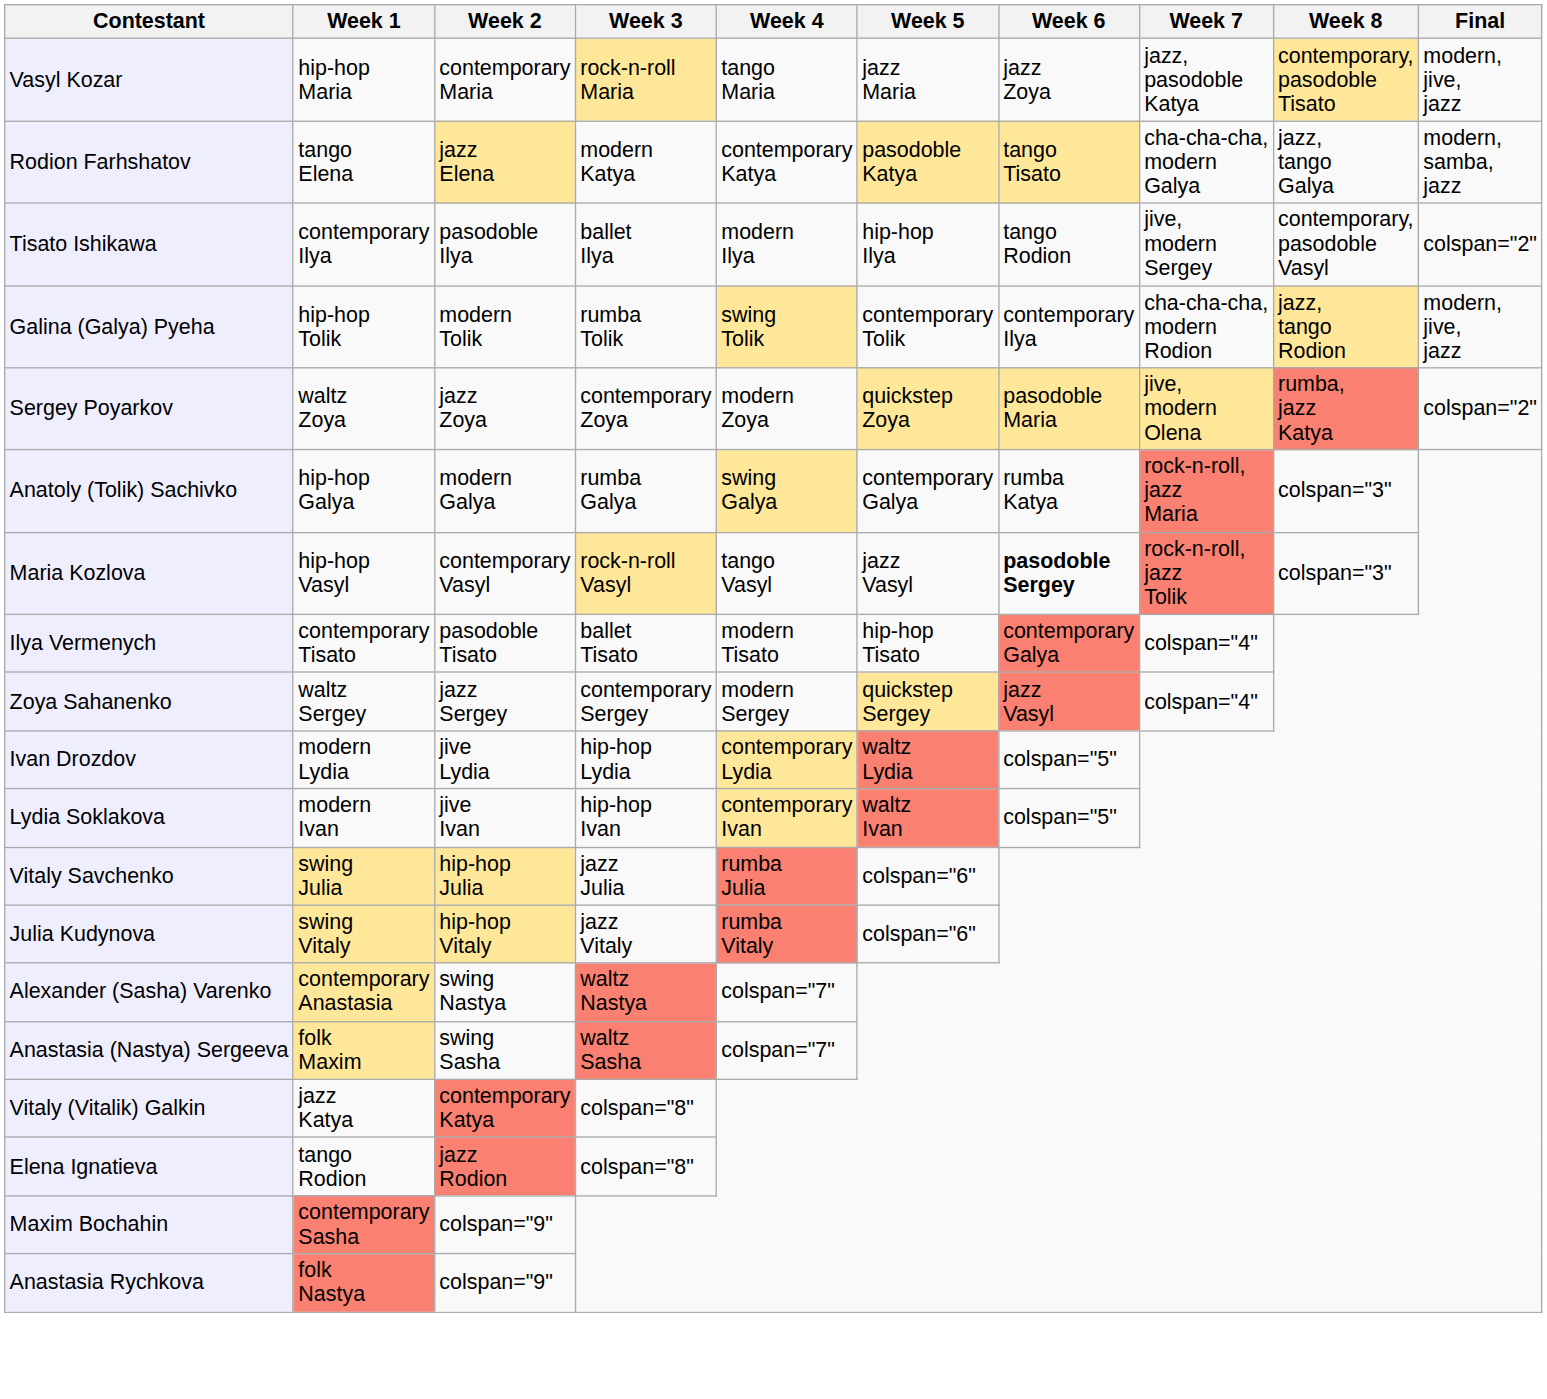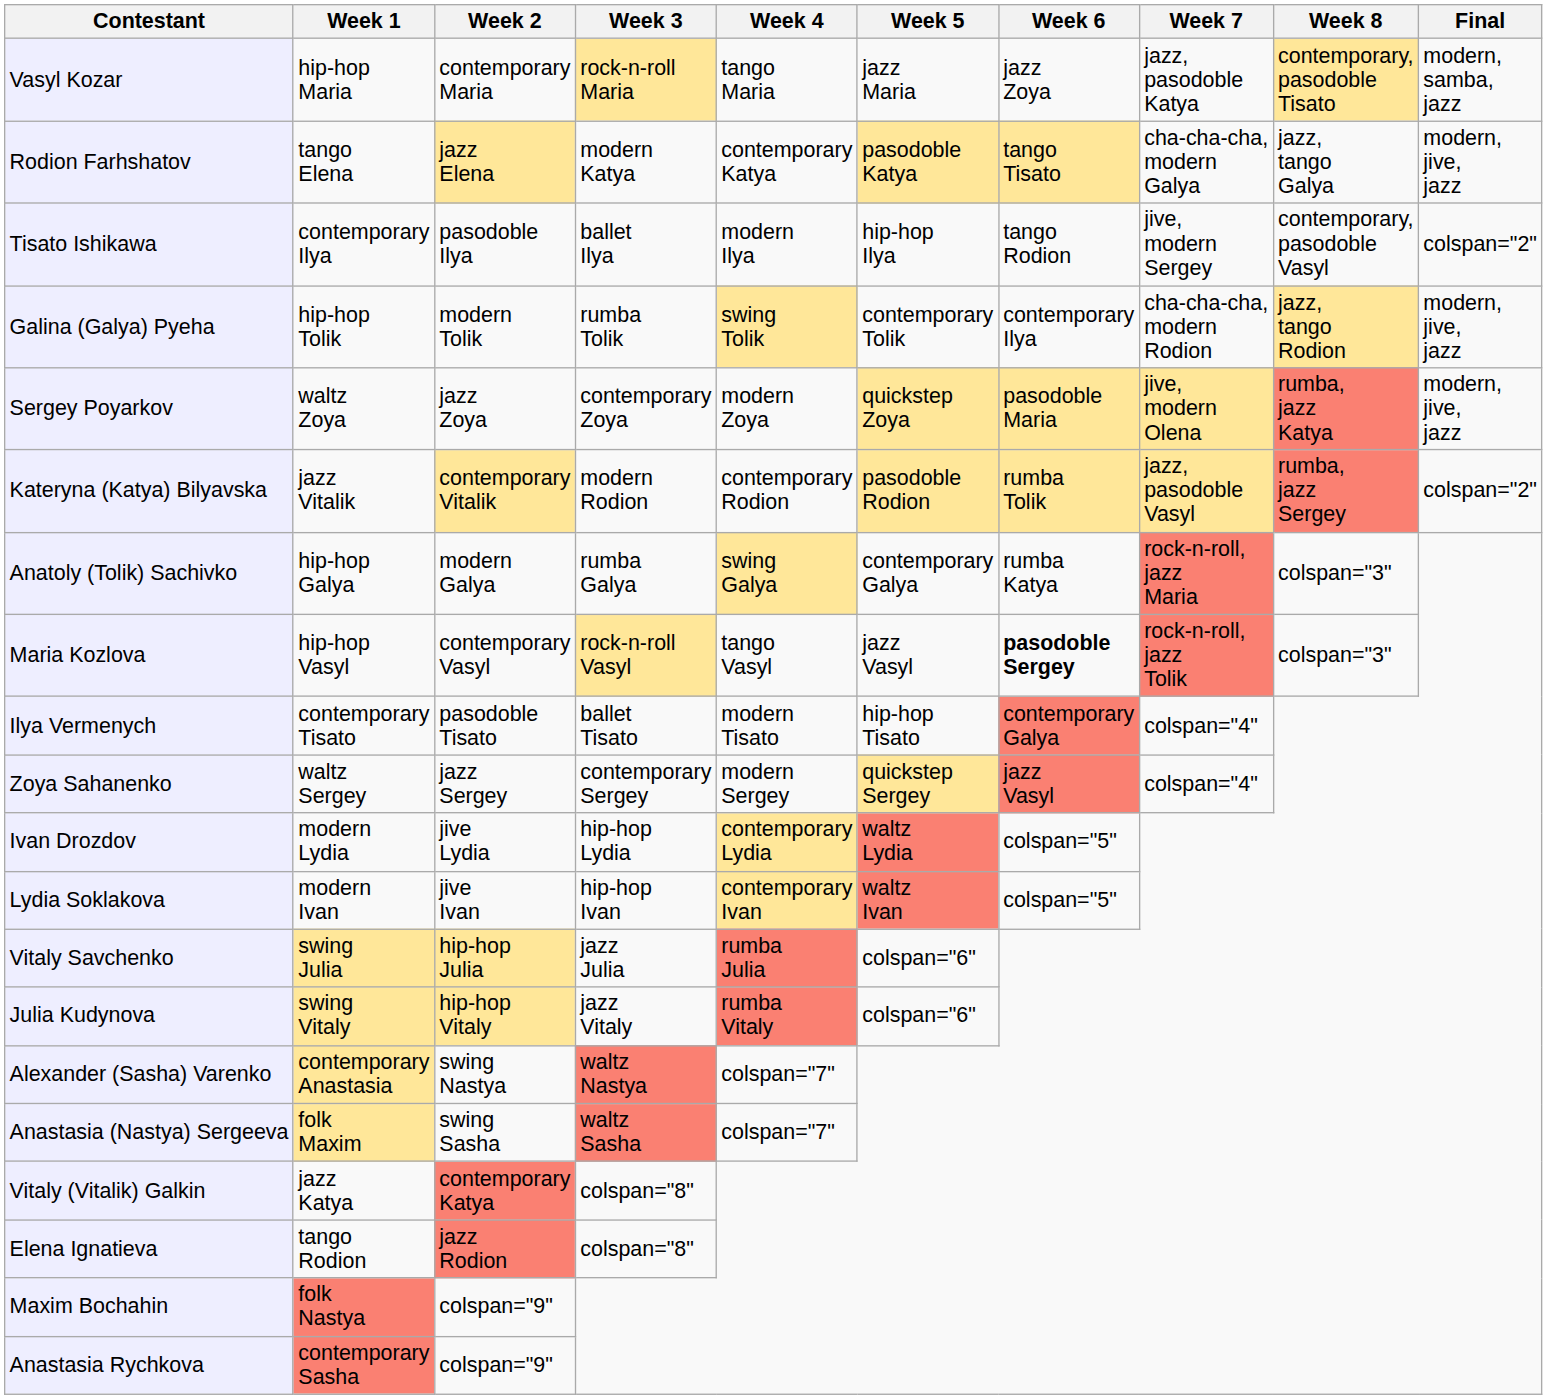Vasyl Kozar | Final: modern, jive, jazz -> modern, samba, jazz
Rodion Farhshatov | Final: modern, samba, jazz -> modern, jive, jazz
Sergey Poyarkov | Final: colspan="2" -> modern, jive, jazz
+ row: Kateryna (Katya) Bilyavska | jazz Vitalik | contemporary Vitalik | modern Rodion | contemporary Rodion | pasodoble Rodion | rumba Tolik | jazz, pasodoble Vasyl | rumba, jazz Sergey | colspan="2"
Maxim Bochahin | Week 1: contemporary Sasha -> folk Nastya
Anastasia Rychkova | Week 1: folk Nastya -> contemporary Sasha
